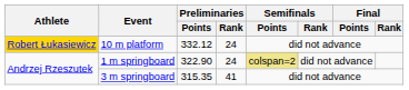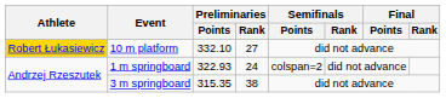10 m platform | Preliminaries / Points: 332.12 -> 332.10
10 m platform | Preliminaries / Rank: 24 -> 27
1 m springboard | Preliminaries / Points: 322.90 -> 322.93
1 m springboard | Semifinals / Points: khaki background -> no background
3 m springboard | Preliminaries / Rank: 41 -> 38
